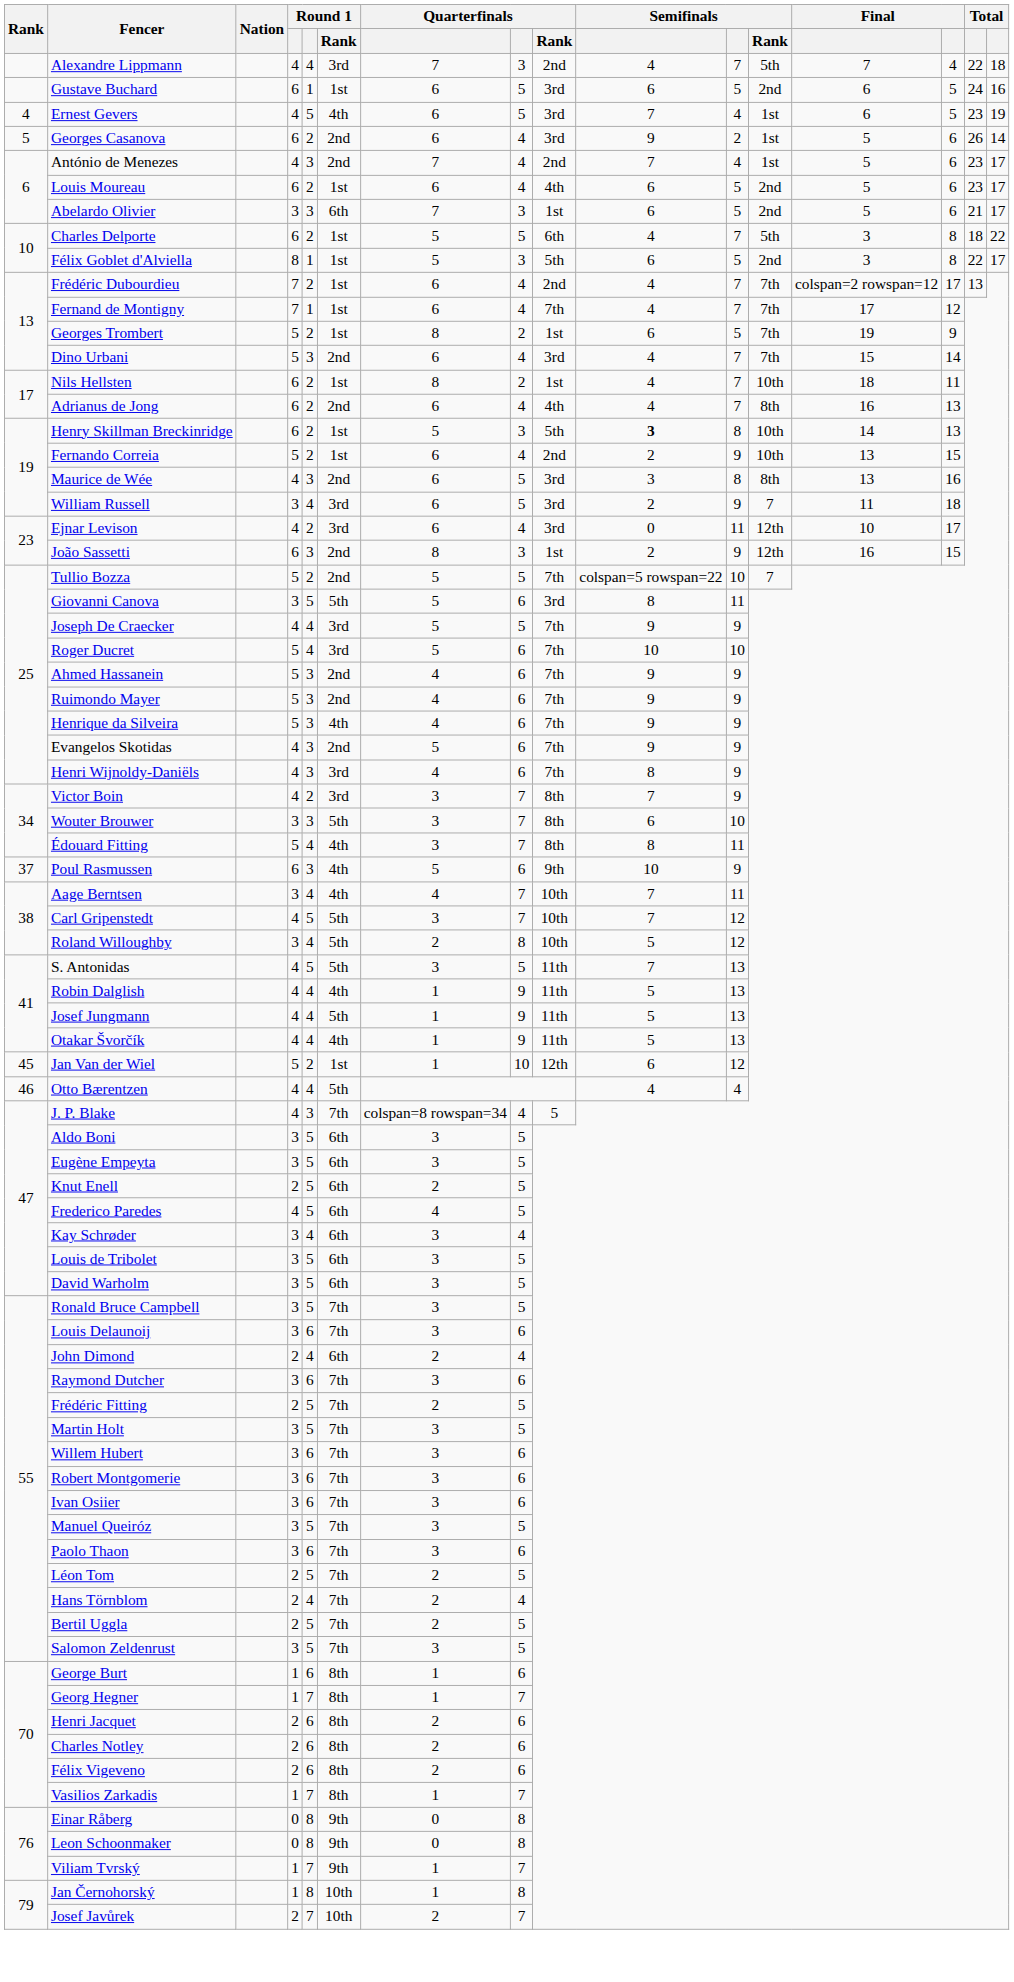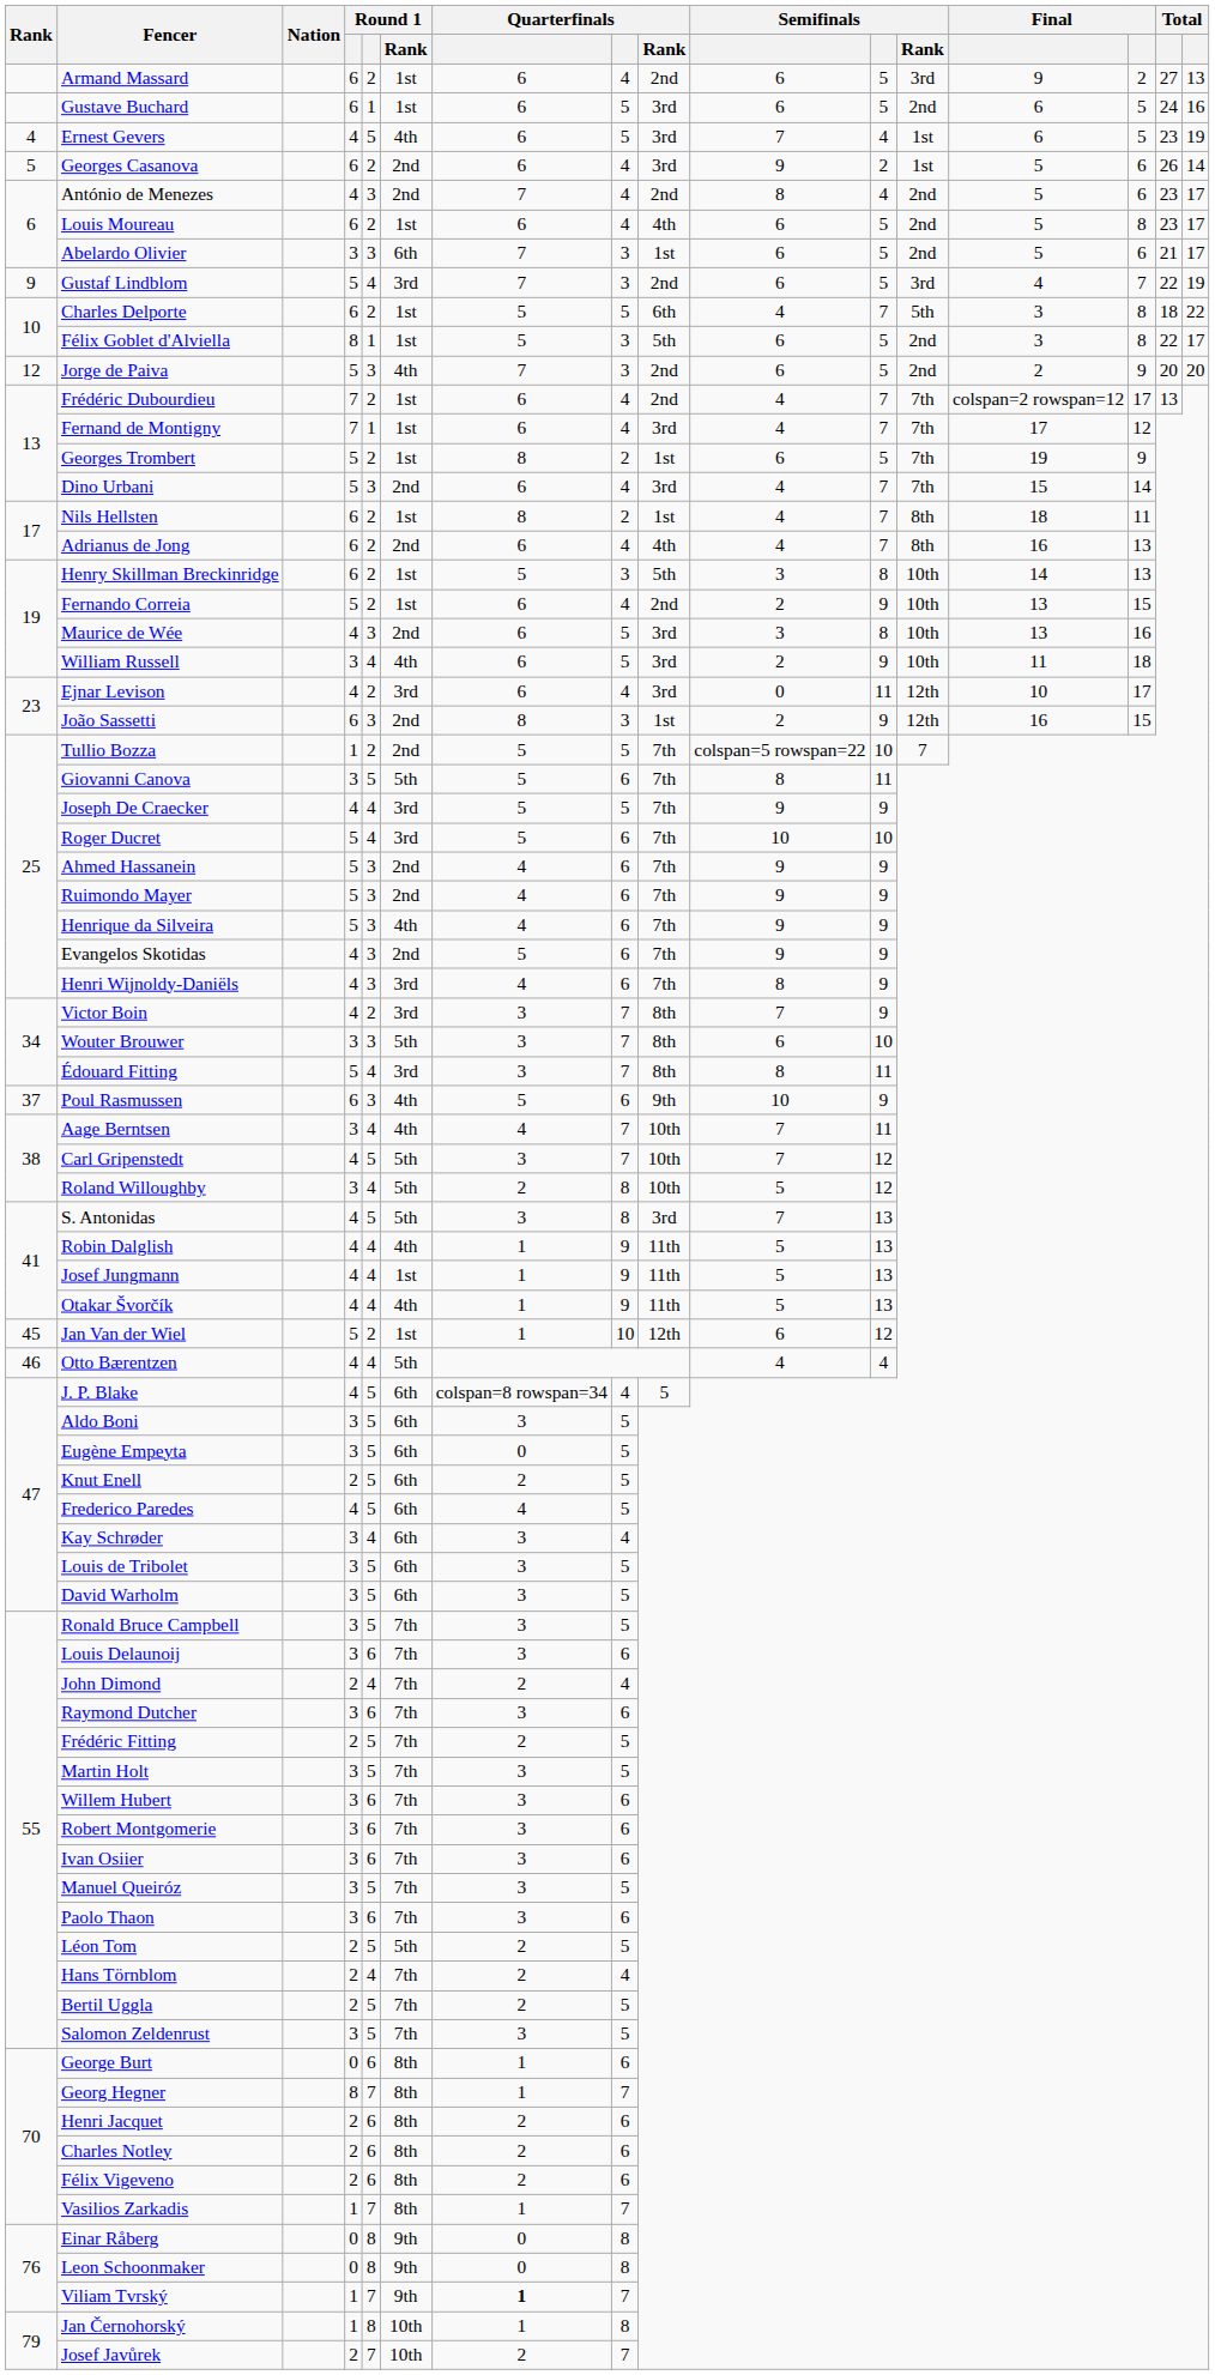+ row: Armand Massard | 6 | 2 | 1st | 6 | 4 | 2nd | 6 | 5 | 3rd | 9 | 2 | 27 | 13
- row: Alexandre Lippmann | 4 | 4 | 3rd | 7 | 3 | 2nd | 4 | 7 | 5th | 7 | 4 | 22 | 18
António de Menezes | column 10: 7 -> 8
António de Menezes | Semifinals / Rank: 1st -> 2nd
Louis Moureau | column 14: 6 -> 8
+ row: 9 | Gustaf Lindblom | 5 | 4 | 3rd | 7 | 3 | 2nd | 6 | 5 | 3rd | 4 | 7 | 22 | 19
+ row: 12 | Jorge de Paiva | 5 | 3 | 4th | 7 | 3 | 2nd | 6 | 5 | 2nd | 2 | 9 | 20 | 20
Fernand de Montigny | Quarterfinals / Rank: 7th -> 3rd
Nils Hellsten | Semifinals / Rank: 10th -> 8th
Henry Skillman Breckinridge | column 10: bold -> normal
Maurice de Wée | Semifinals / Rank: 8th -> 10th
William Russell | Round 1 / Rank: 3rd -> 4th
William Russell | Semifinals / Rank: 7 -> 10th
Tullio Bozza | column 4: 5 -> 1
Giovanni Canova | Quarterfinals / Rank: 3rd -> 7th
Édouard Fitting | Round 1 / Rank: 4th -> 3rd
S. Antonidas | column 8: 5 -> 8
S. Antonidas | Quarterfinals / Rank: 11th -> 3rd
Josef Jungmann | Round 1 / Rank: 5th -> 1st
J. P. Blake | column 5: 3 -> 5
J. P. Blake | Round 1 / Rank: 7th -> 6th
Eugène Empeyta | column 7: 3 -> 0
John Dimond | Round 1 / Rank: 6th -> 7th
Léon Tom | Round 1 / Rank: 7th -> 5th
George Burt | column 4: 1 -> 0
Georg Hegner | column 4: 1 -> 8
Viliam Tvrský | column 7: normal -> bold
